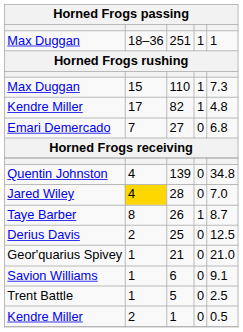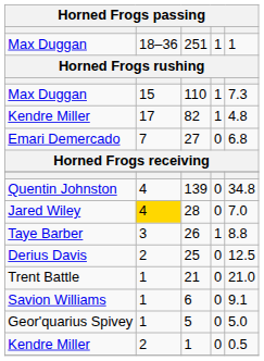26 | column 2: 8 -> 3
26 | column 5: 8.7 -> 8.8
21 | column 1: Geor'quarius Spivey -> Trent Battle
5 | column 1: Trent Battle -> Geor'quarius Spivey
5 | column 5: 2.5 -> 5.0
